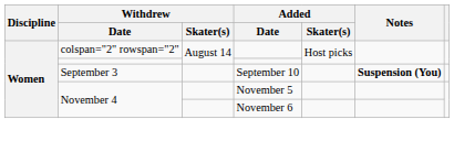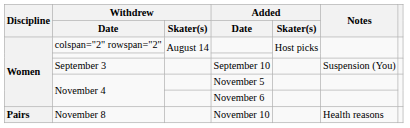September 3 | Notes: bold -> normal
+ row: Pairs | November 8 | November 10 | Health reasons
